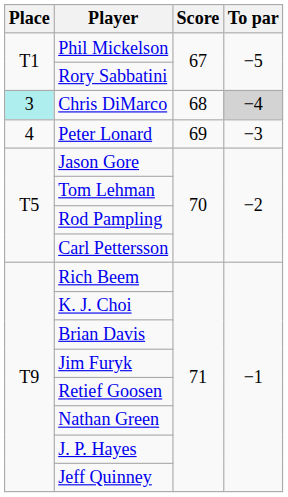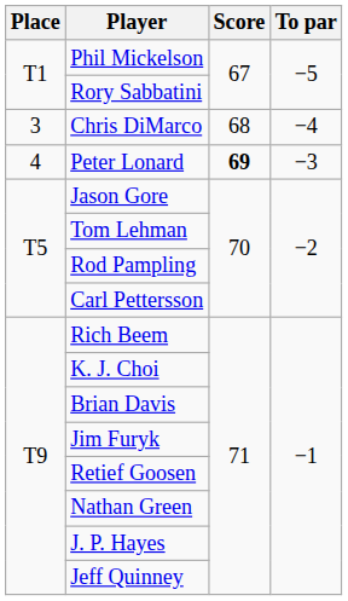Chris DiMarco | Place: paleturquoise background -> no background
Chris DiMarco | To par: lightgrey background -> no background
Peter Lonard | Score: normal -> bold
